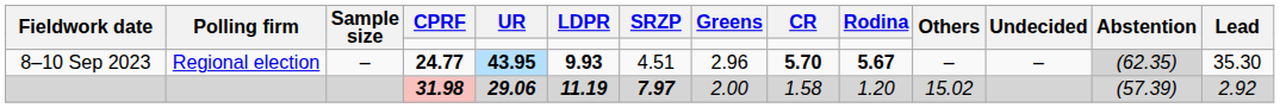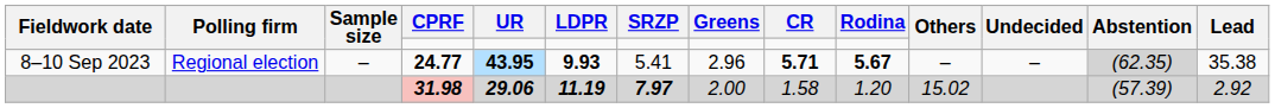8–10 Sep 2023 | SRZP: 4.51 -> 5.41
8–10 Sep 2023 | CR: 5.70 -> 5.71
8–10 Sep 2023 | Lead: 35.30 -> 35.38
